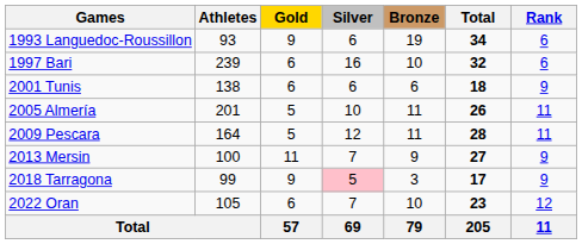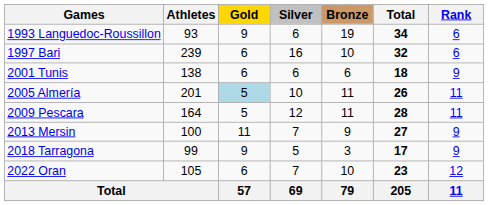2005 Almería | Gold: no background -> lightblue background
2018 Tarragona | Silver: pink background -> no background
